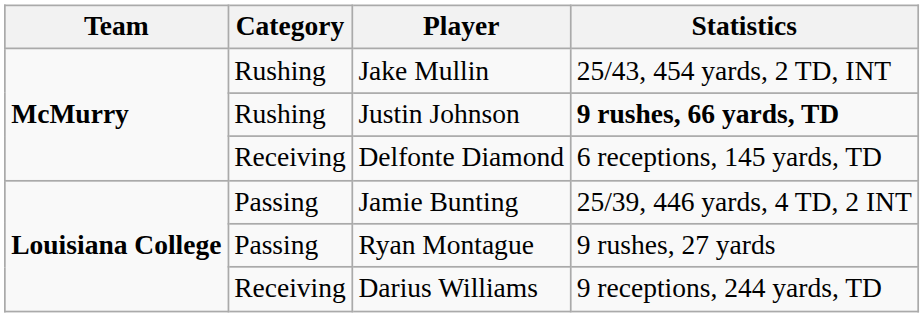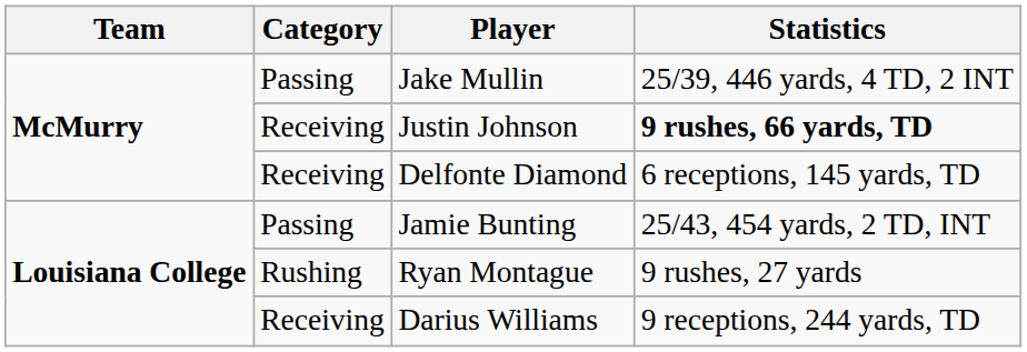Jake Mullin | Category: Rushing -> Passing
Jake Mullin | Statistics: 25/43, 454 yards, 2 TD, INT -> 25/39, 446 yards, 4 TD, 2 INT
Justin Johnson | Category: Rushing -> Receiving
Jamie Bunting | Statistics: 25/39, 446 yards, 4 TD, 2 INT -> 25/43, 454 yards, 2 TD, INT
Ryan Montague | Category: Passing -> Rushing
